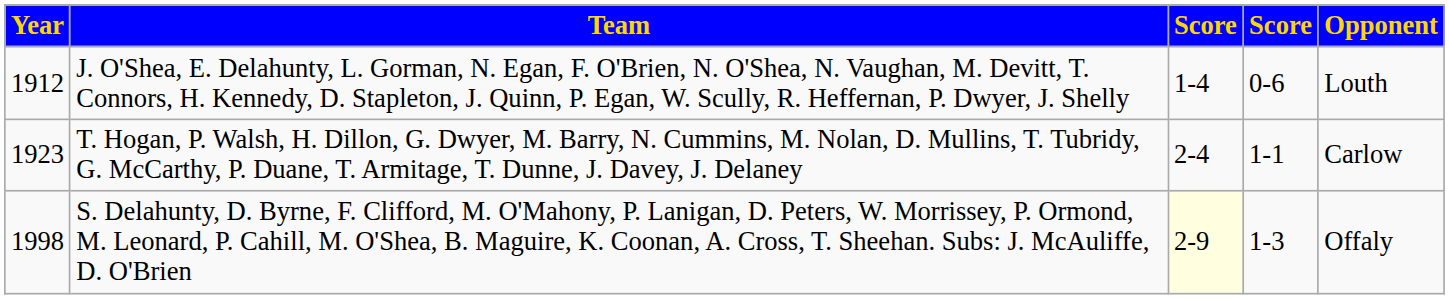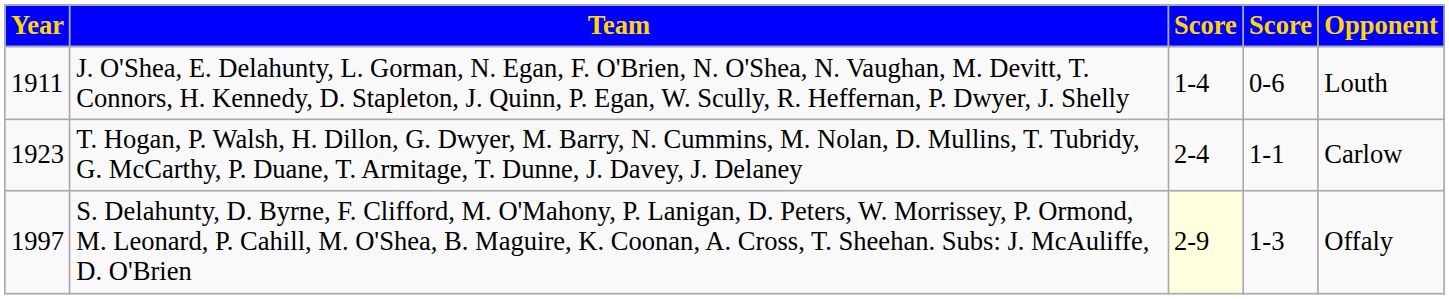row 2 | Year: 1912 -> 1911
row 4 | Year: 1998 -> 1997
